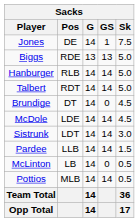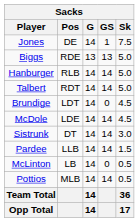Brundige | Pos: DT -> LDT
Sistrunk | Pos: LDT -> DT
